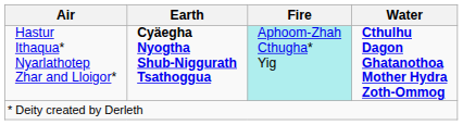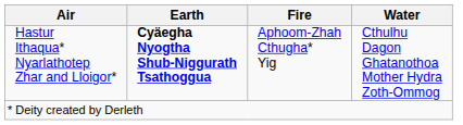Hastur Ithaqua* Nyarlathotep Zhar and Lloigor* | Fire: paleturquoise background -> no background
Hastur Ithaqua* Nyarlathotep Zhar and Lloigor* | Water: bold -> normal
